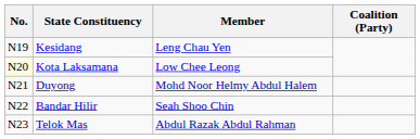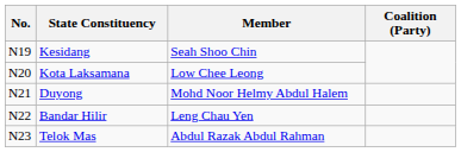Kesidang | Member: Leng Chau Yen -> Seah Shoo Chin
Kota Laksamana | No.: lightyellow background -> no background
Bandar Hilir | Member: Seah Shoo Chin -> Leng Chau Yen
